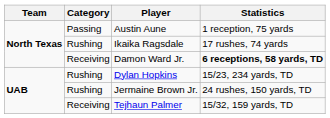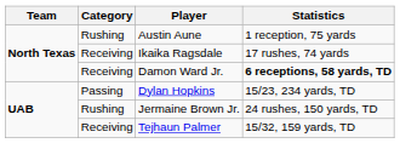Austin Aune | Category: Passing -> Rushing
Ikaika Ragsdale | Category: Rushing -> Receiving
Dylan Hopkins | Category: Rushing -> Passing
